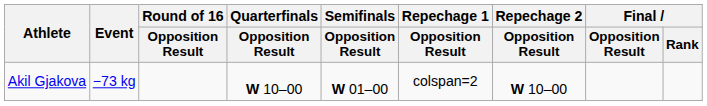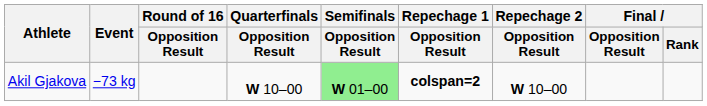Akil Gjakova | Semifinals / Opposition Result: no background -> lightgreen background
Akil Gjakova | Repechage 1 / Opposition Result: normal -> bold
